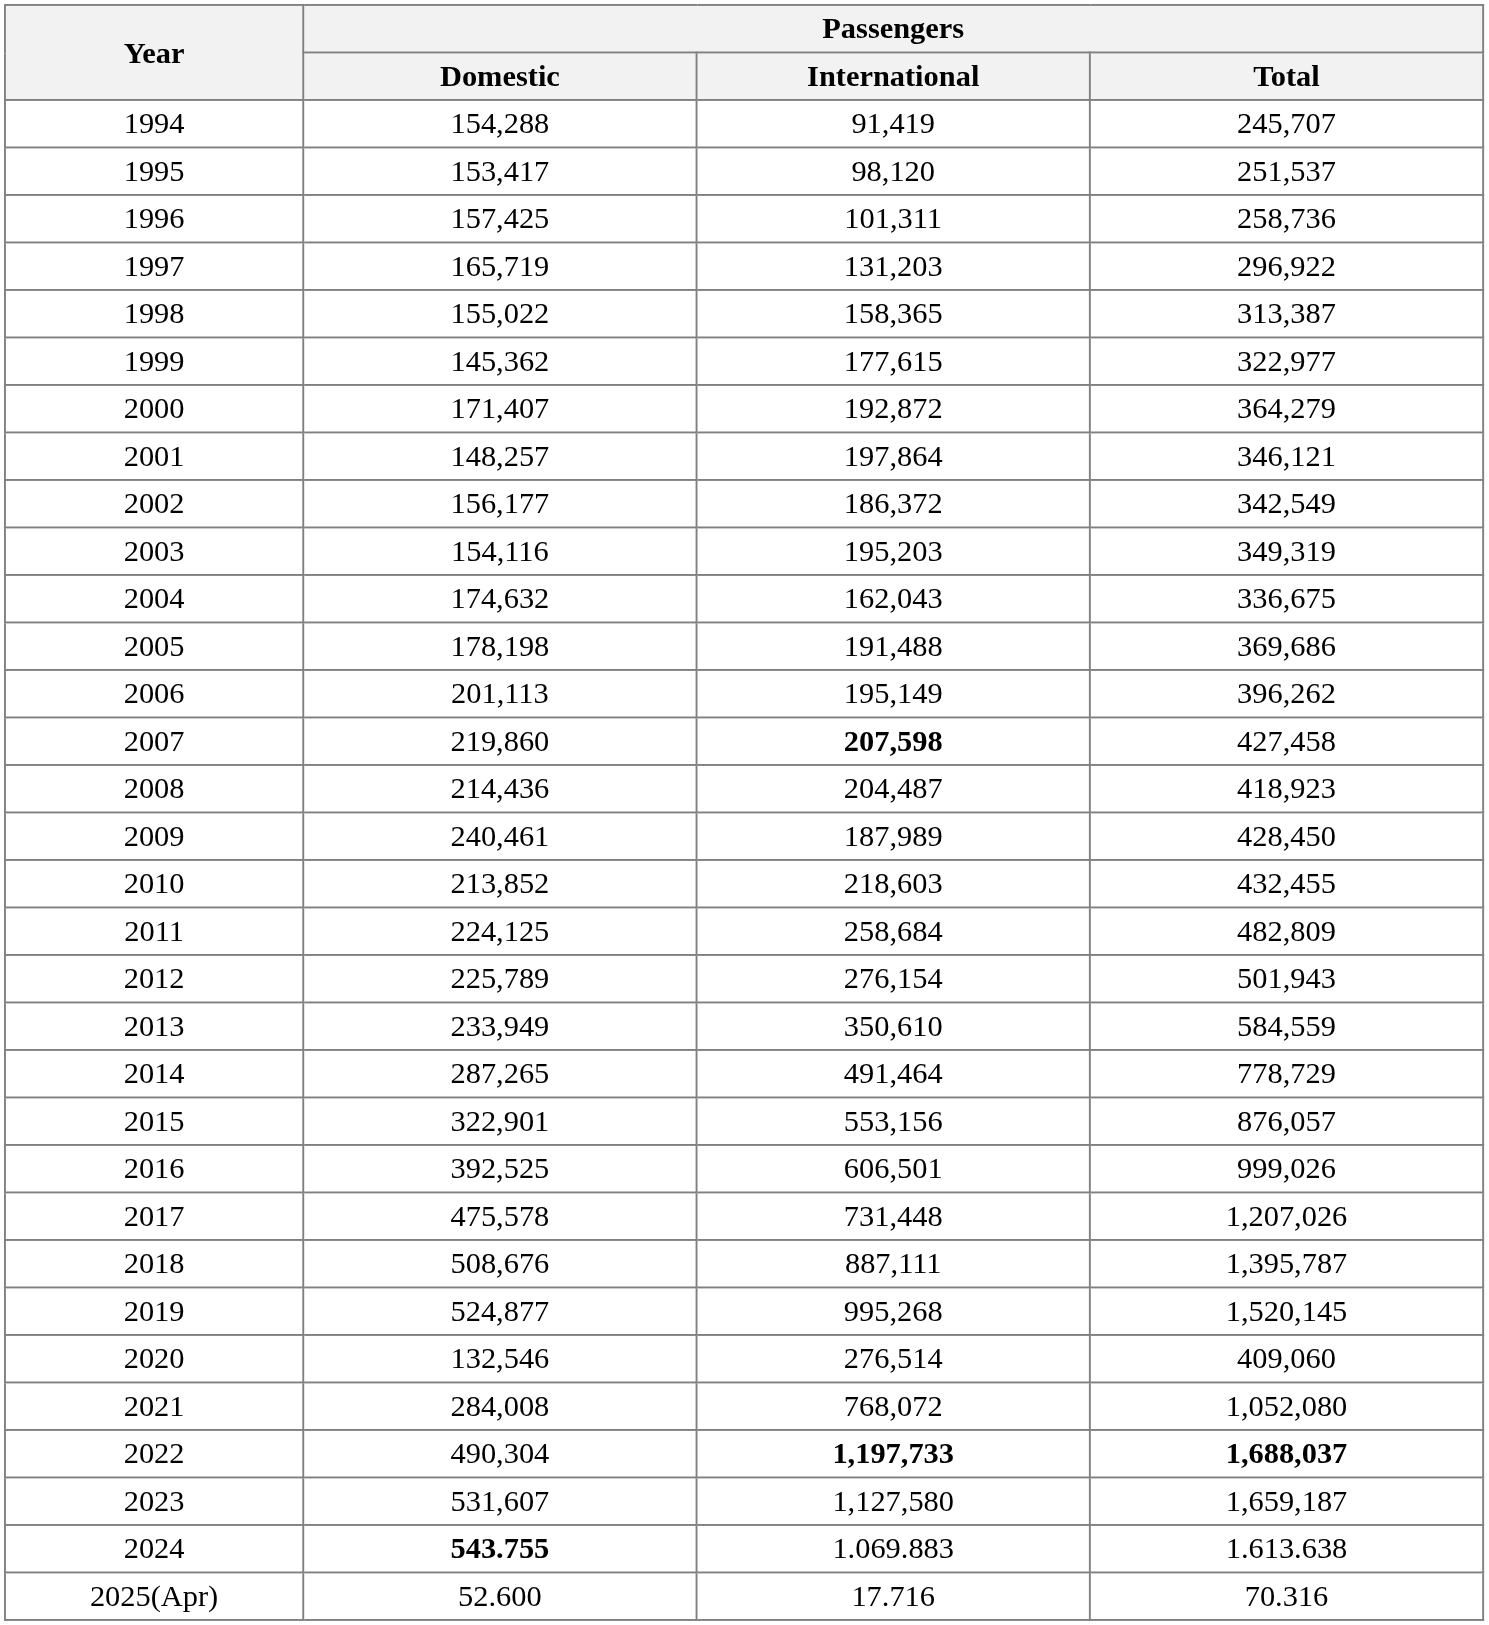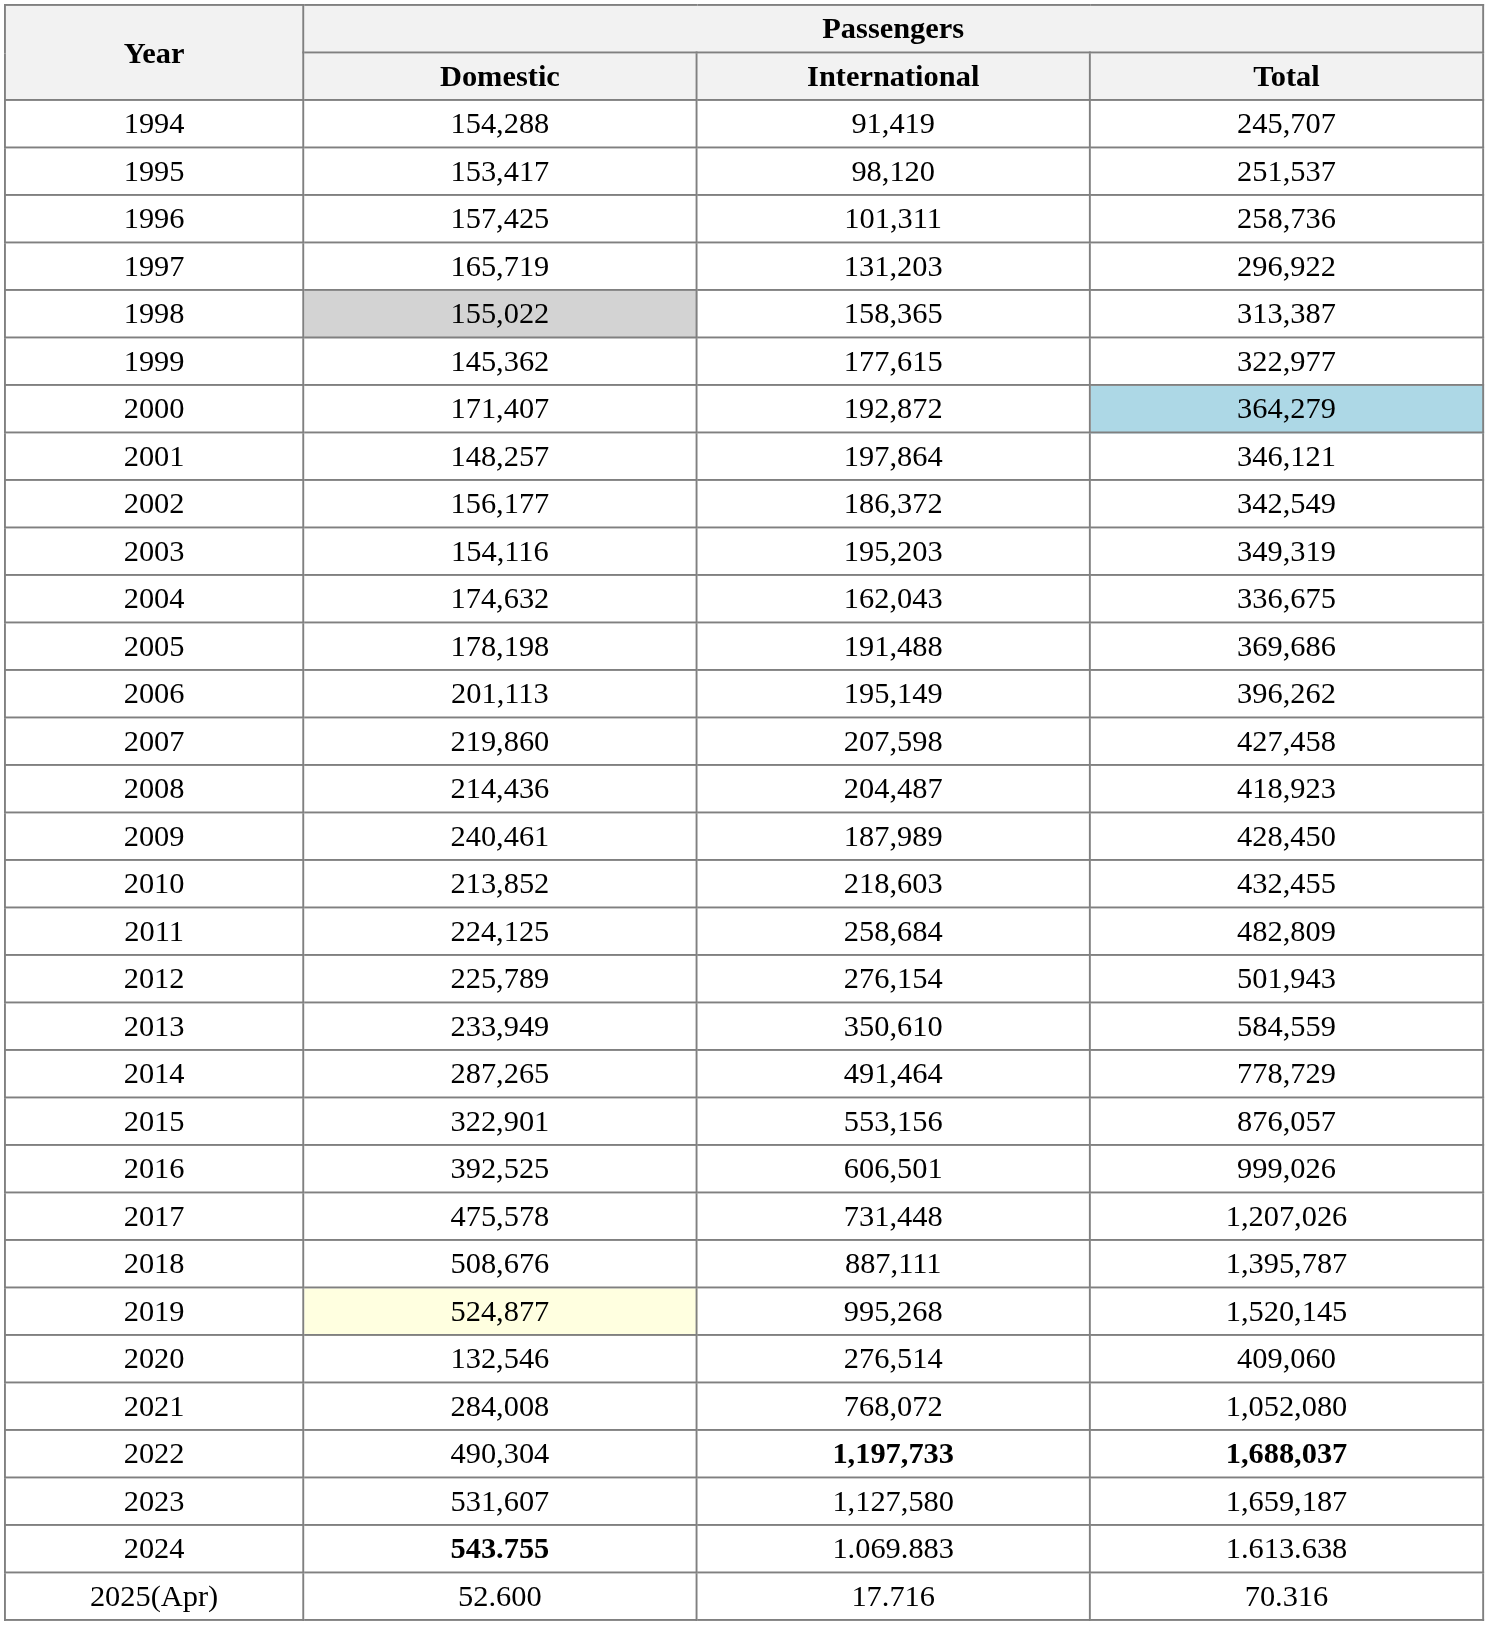1998 | Passengers / Domestic: no background -> lightgrey background
2000 | Passengers / Total: no background -> lightblue background
2007 | Passengers / International: bold -> normal
2019 | Passengers / Domestic: no background -> lightyellow background
